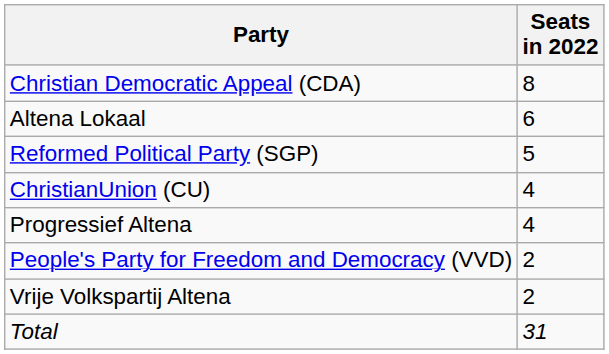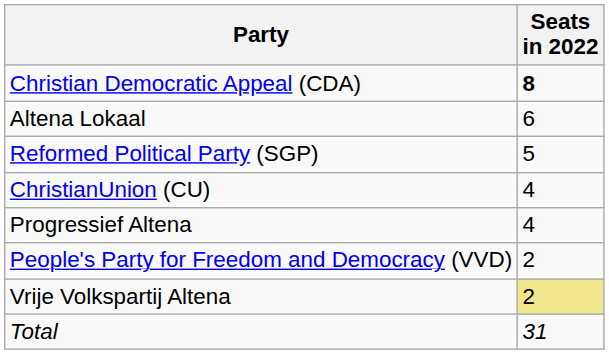Christian Democratic Appeal (CDA) | Seats in 2022: normal -> bold
Vrije Volkspartij Altena | Seats in 2022: no background -> khaki background
